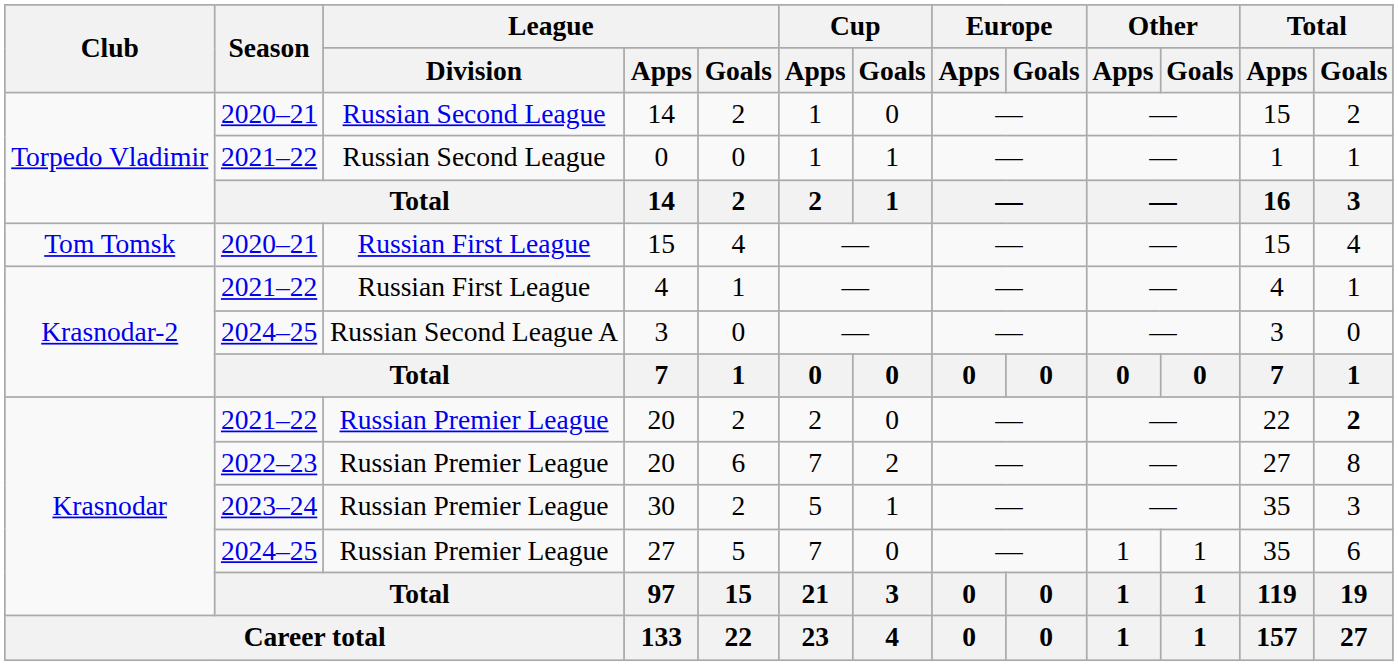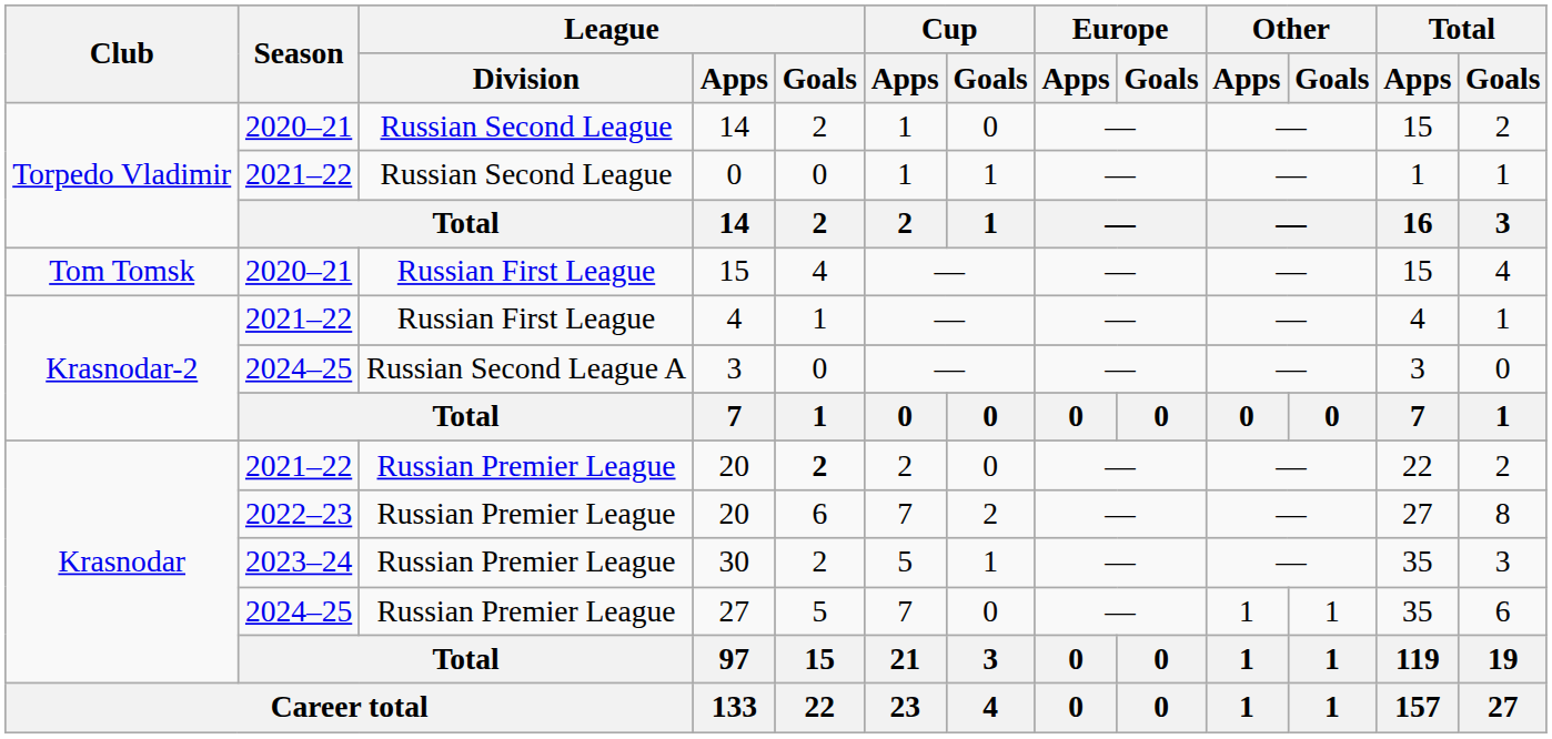2021–22 / 20 | League / Goals: normal -> bold
2021–22 / 20 | Total / Goals: bold -> normal
